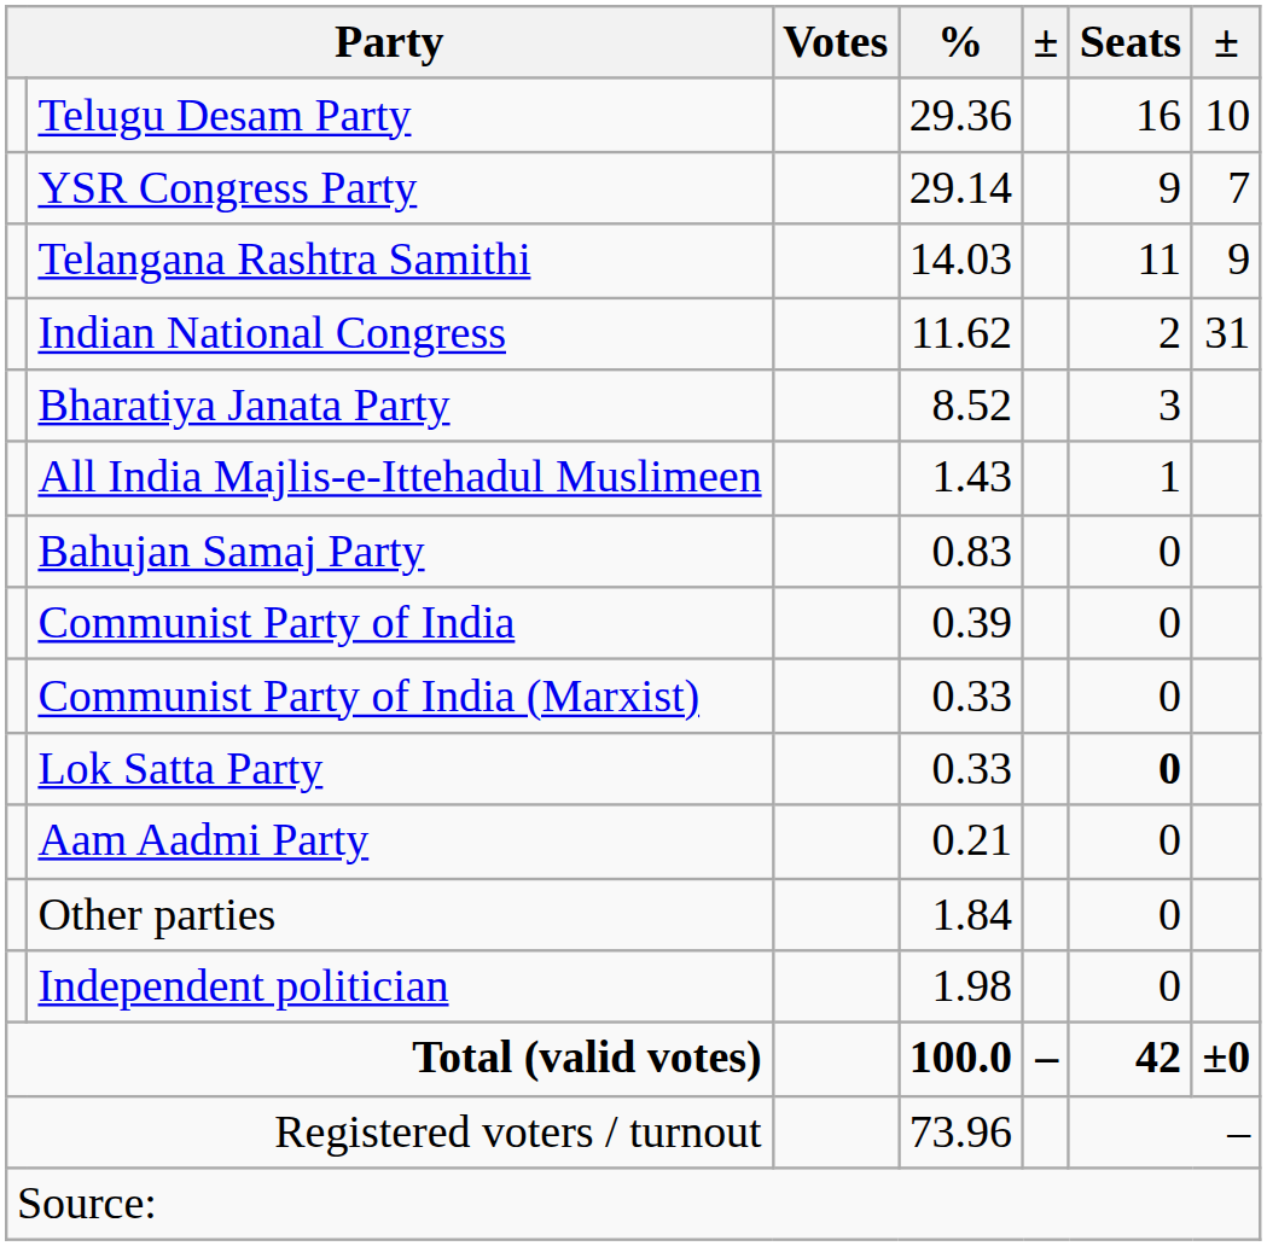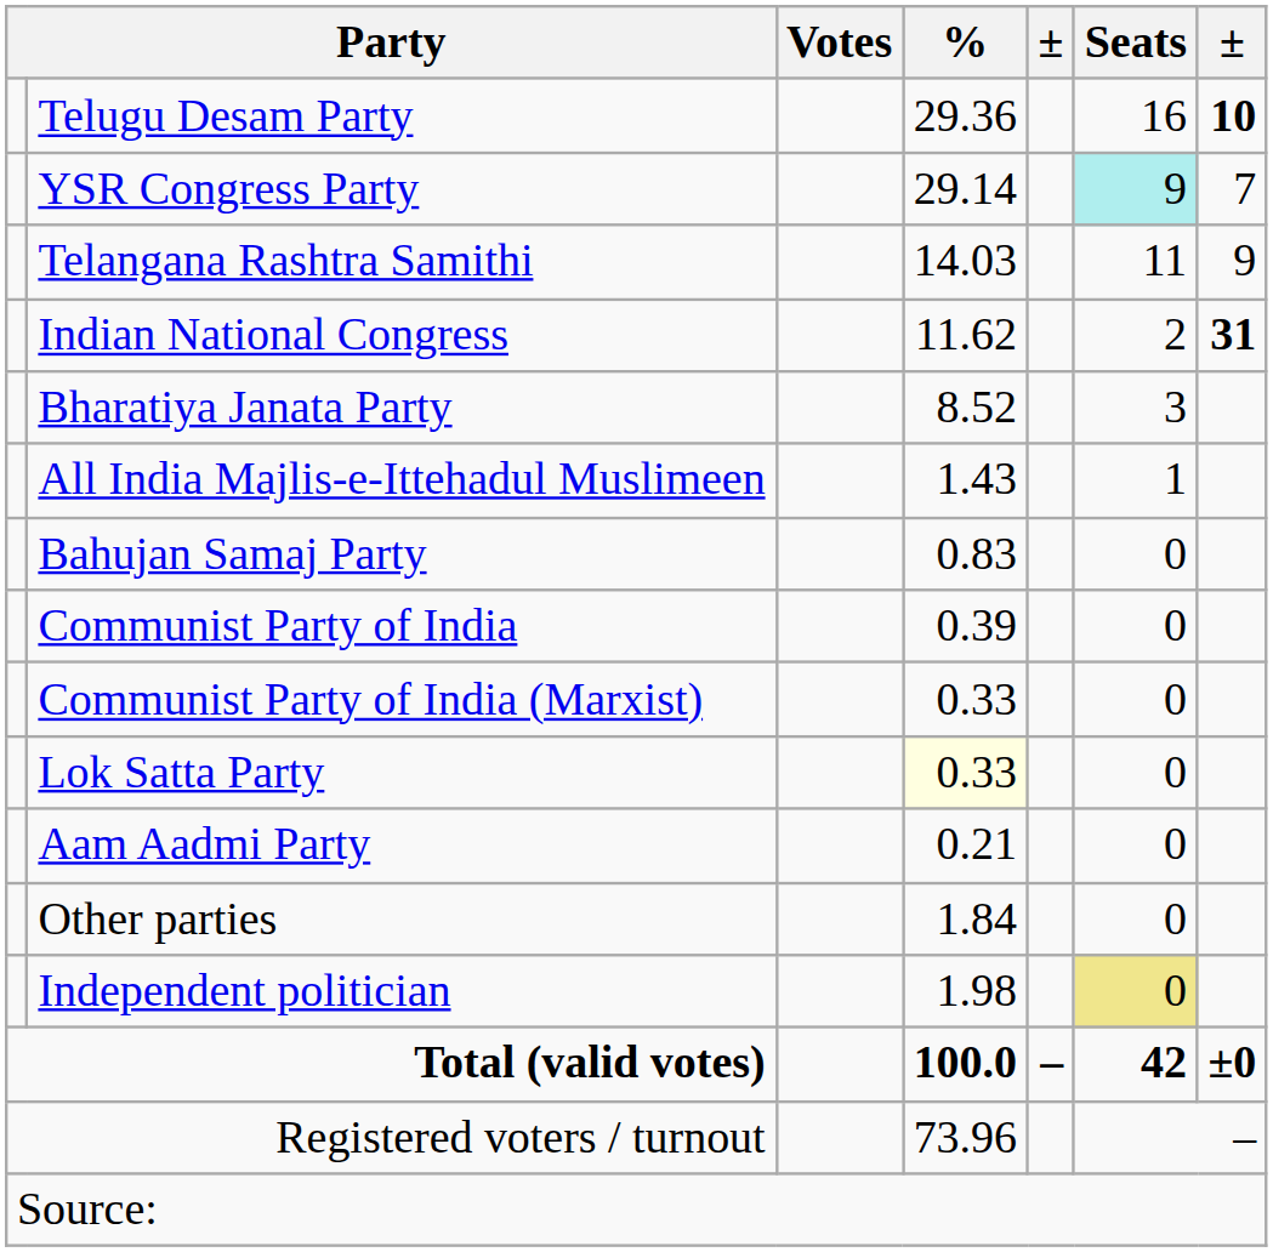Telugu Desam Party | column 7: normal -> bold
YSR Congress Party | Seats: no background -> paleturquoise background
Indian National Congress | column 7: normal -> bold
Lok Satta Party | %: no background -> lightyellow background
Lok Satta Party | Seats: bold -> normal
Independent politician | Seats: no background -> khaki background
